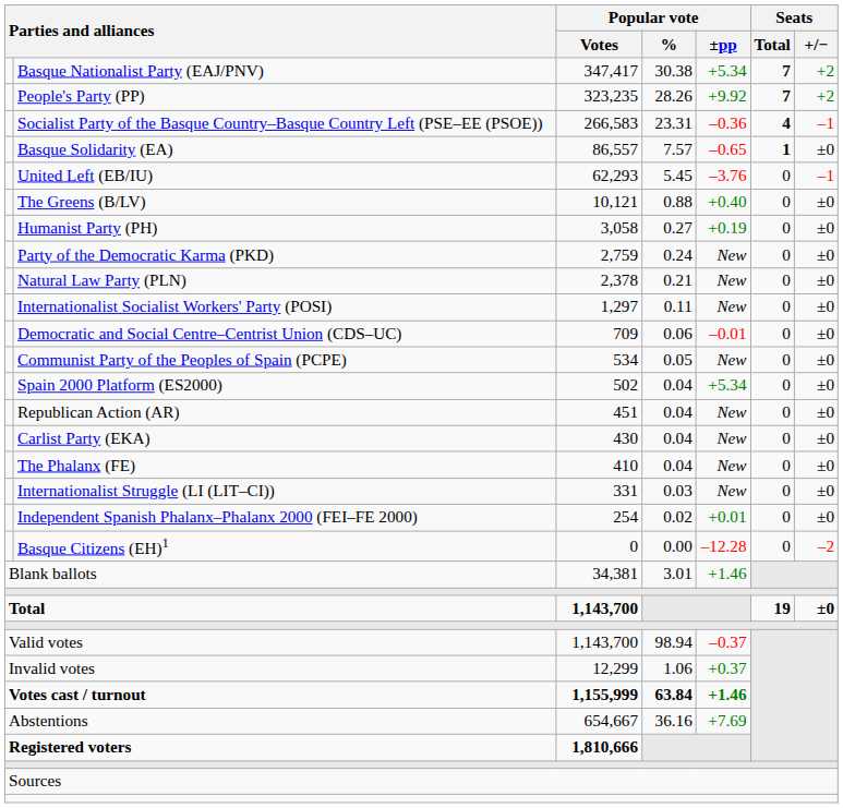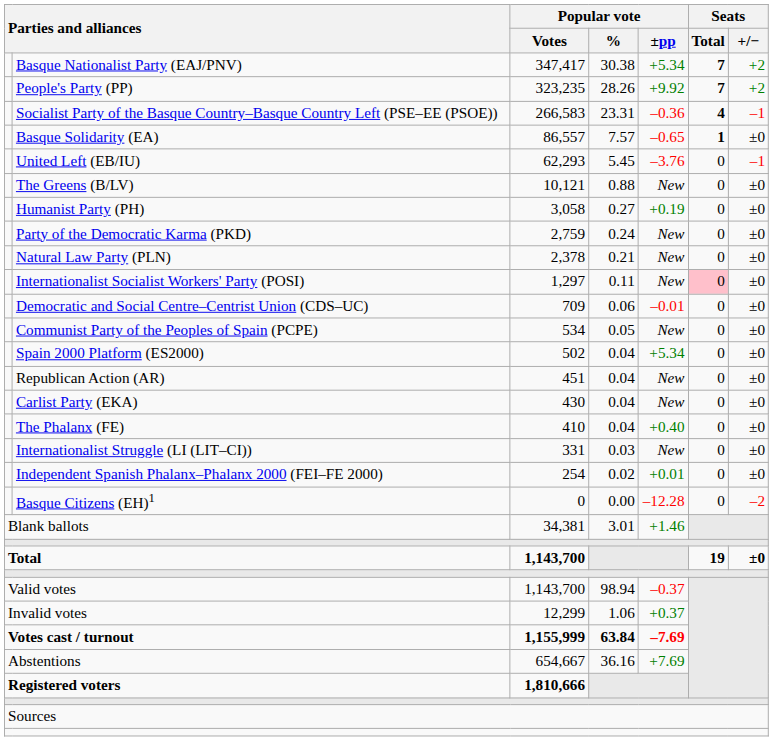The Greens (B/LV) | Popular vote / ±pp: +0.40 -> New
Internationalist Socialist Workers' Party (POSI) | Seats / Total: no background -> pink background
The Phalanx (FE) | Popular vote / ±pp: New -> +0.40
Votes cast / turnout | Popular vote / ±pp: +1.46 -> –7.69
